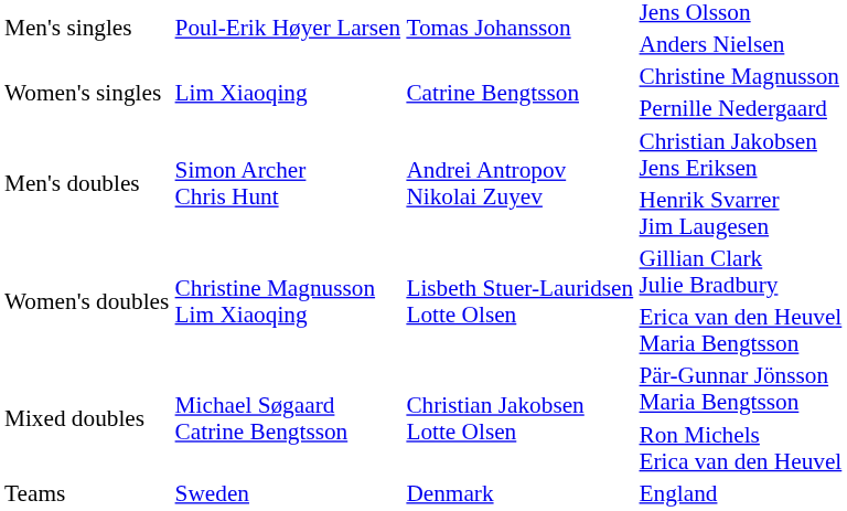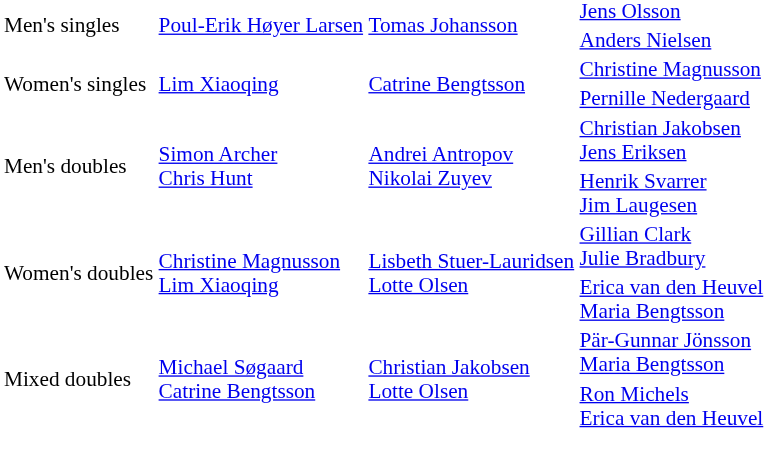- row: Teams | Sweden | Denmark | England
